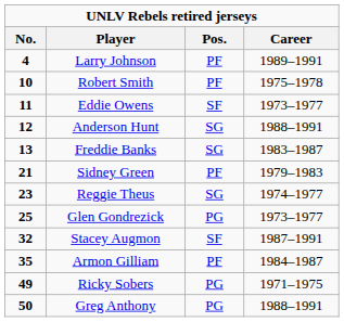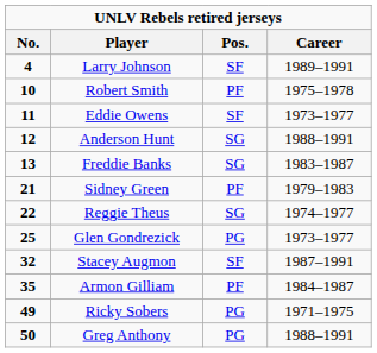Larry Johnson | Pos.: PF -> SF
Reggie Theus | No.: 23 -> 22
